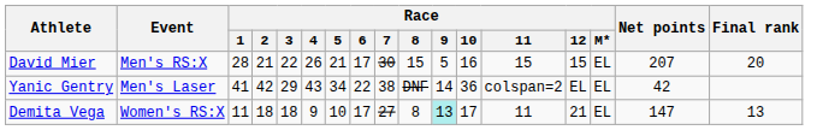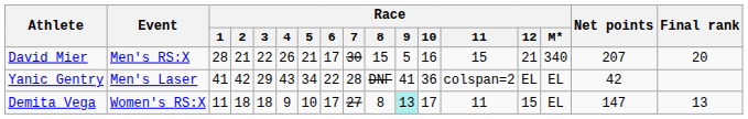David Mier | Race / 12: 15 -> 21
David Mier | Race / M*: EL -> 340
Yanic Gentry | Race / 7: 38 -> 28
Yanic Gentry | Race / 9: 14 -> 41
Demita Vega | Race / 12: 21 -> 15
